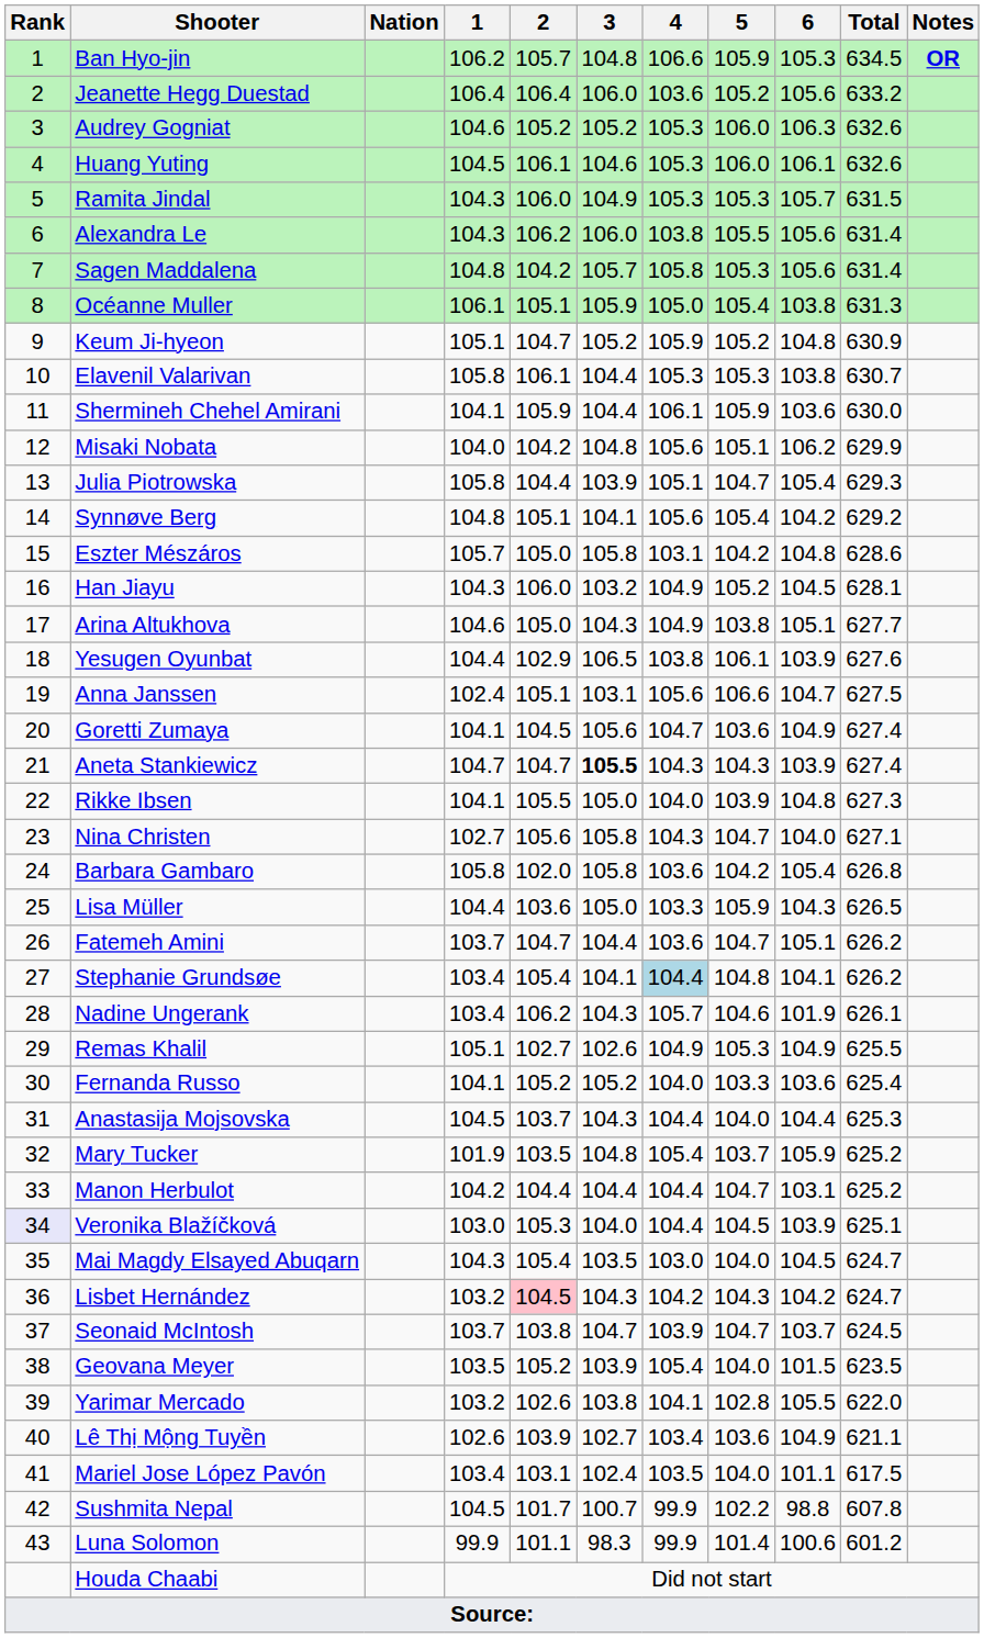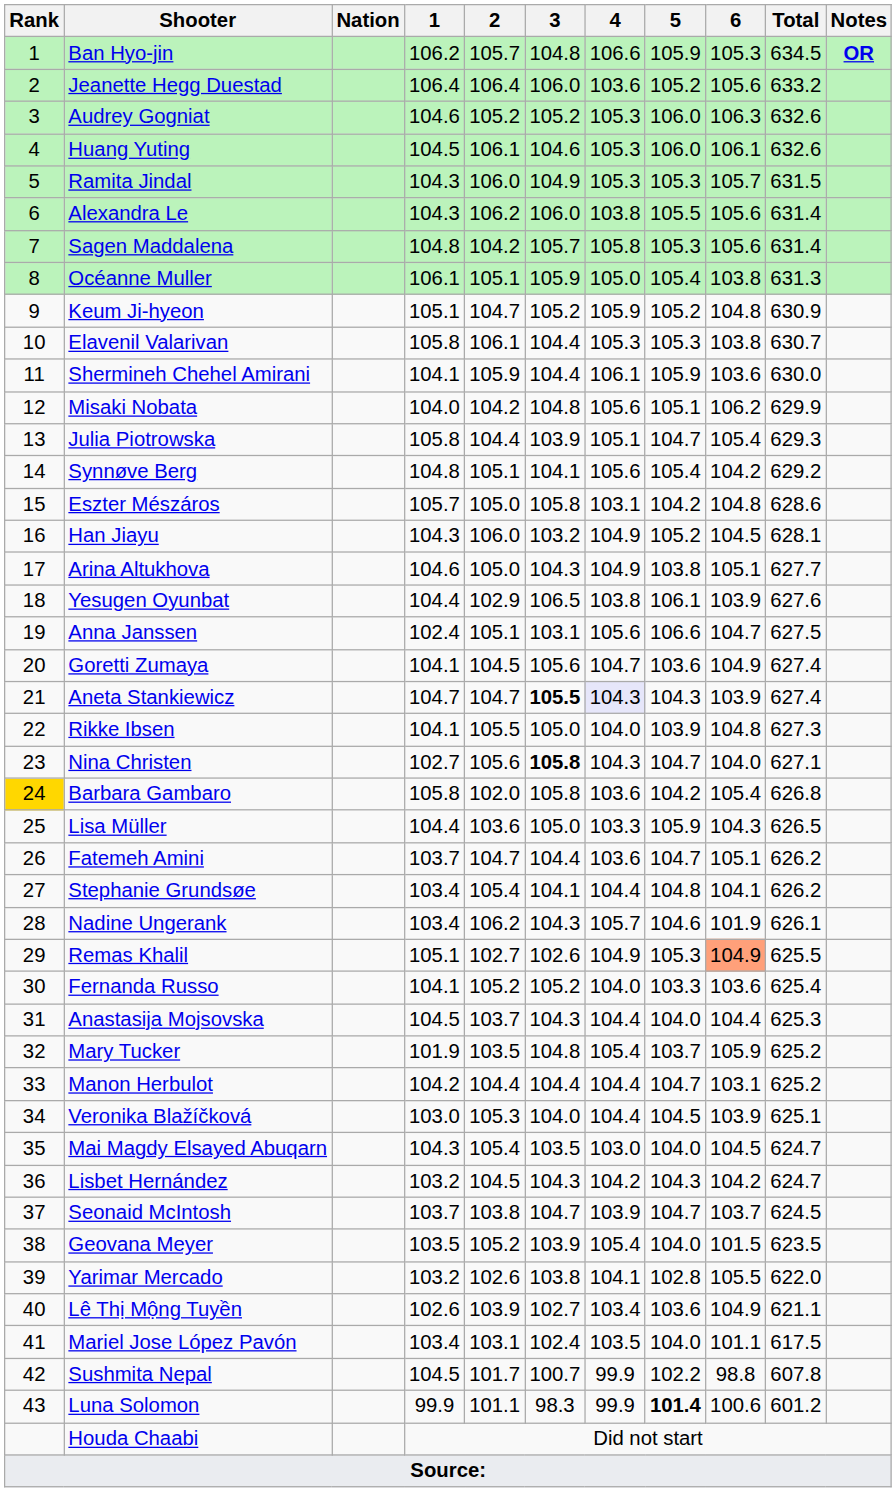Aneta Stankiewicz | 4: no background -> lavender background
Nina Christen | 3: normal -> bold
Barbara Gambaro | Rank: no background -> gold background
Stephanie Grundsøe | 4: lightblue background -> no background
Remas Khalil | 6: no background -> lightsalmon background
Veronika Blažíčková | Rank: lavender background -> no background
Lisbet Hernández | 2: pink background -> no background
Luna Solomon | 5: normal -> bold
